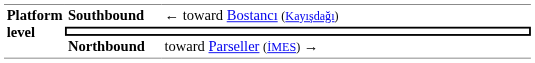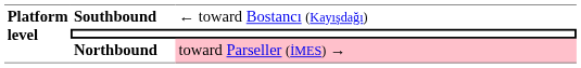Northbound | column 3: no background -> pink background
